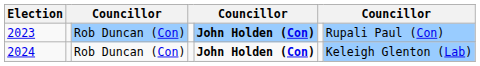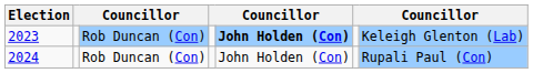2023 | column 7: Rupali Paul (Con) -> Keleigh Glenton (Lab)
2024 | column 5: bold -> normal
2024 | column 7: Keleigh Glenton (Lab) -> Rupali Paul (Con)
